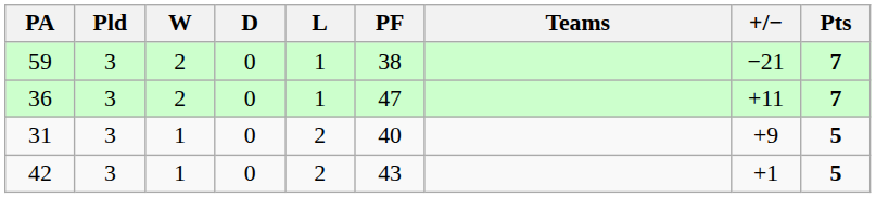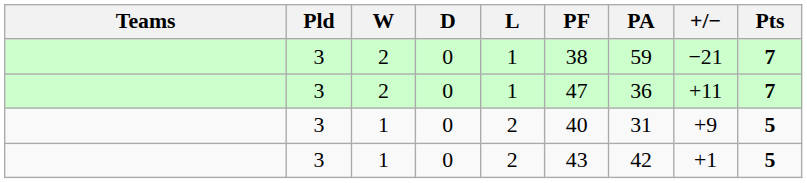columns swapped: Teams <-> PA
